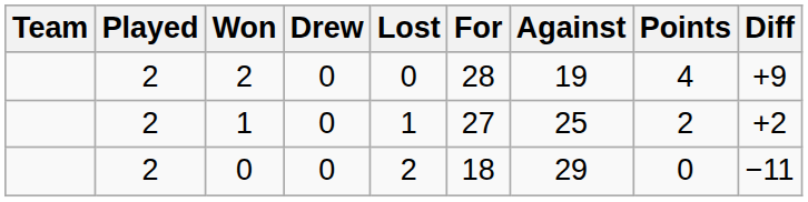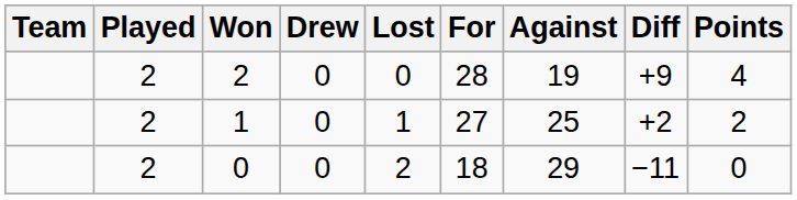columns swapped: Diff <-> Points
